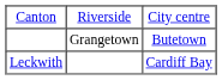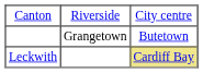Leckwith | column 3: no background -> khaki background
